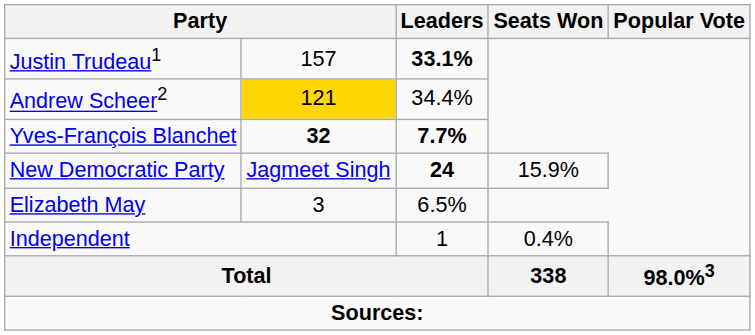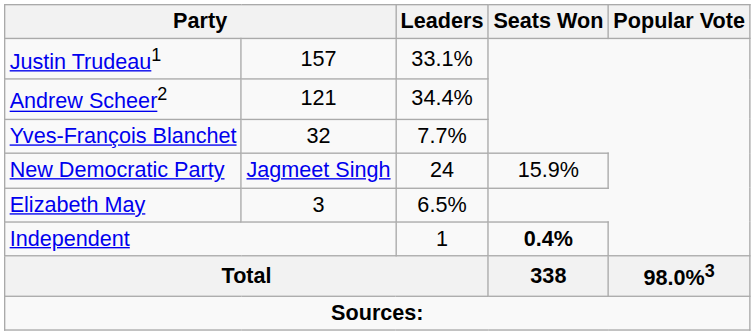Justin Trudeau1 | Leaders: bold -> normal
Andrew Scheer2 | column 2: gold background -> no background
Yves-François Blanchet | column 2: bold -> normal
Yves-François Blanchet | Leaders: bold -> normal
New Democratic Party | Leaders: bold -> normal
Independent | Seats Won: normal -> bold
